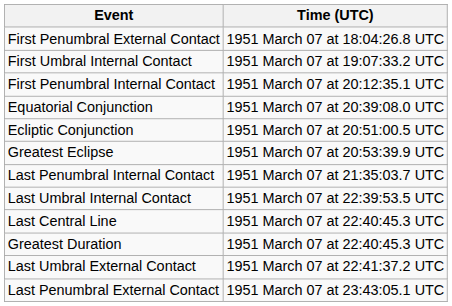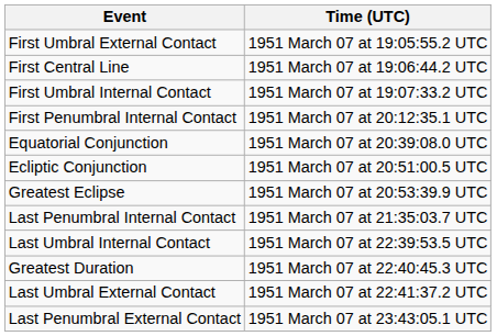- row: First Penumbral External Contact | 1951 March 07 at 18:04:26.8 UTC
+ row: First Umbral External Contact | 1951 March 07 at 19:05:55.2 UTC
+ row: First Central Line | 1951 March 07 at 19:06:44.2 UTC
- row: Last Central Line | 1951 March 07 at 22:40:45.3 UTC
